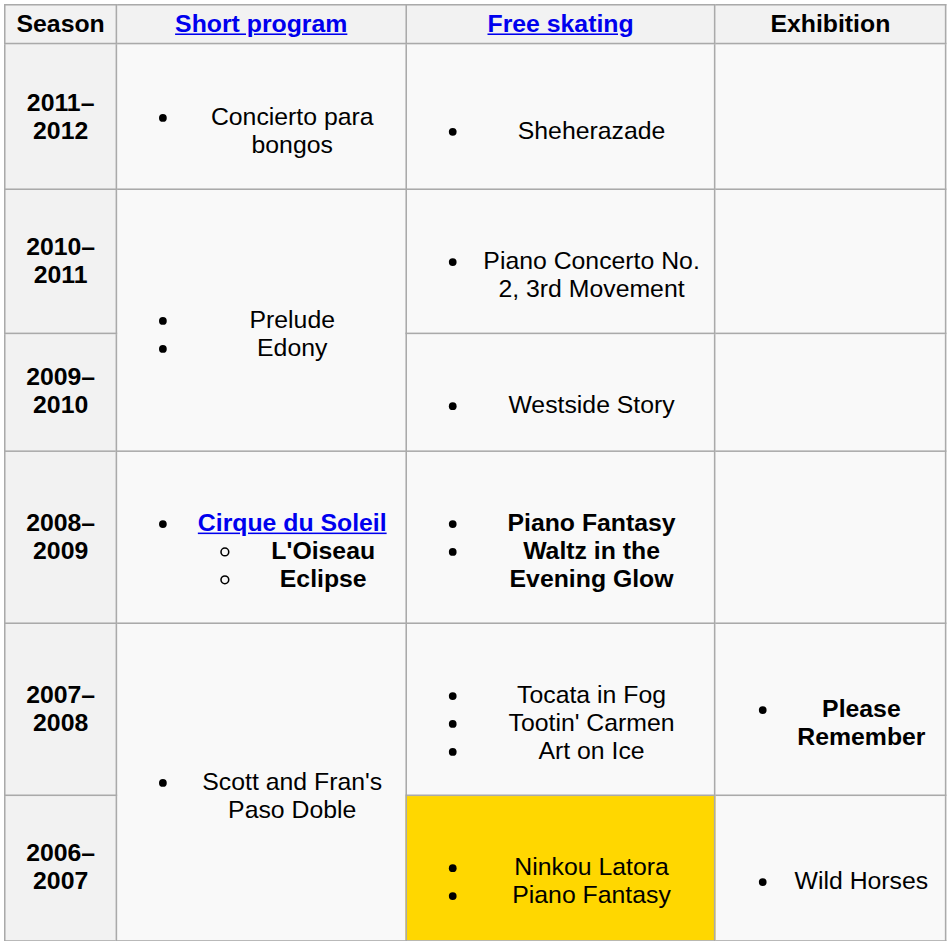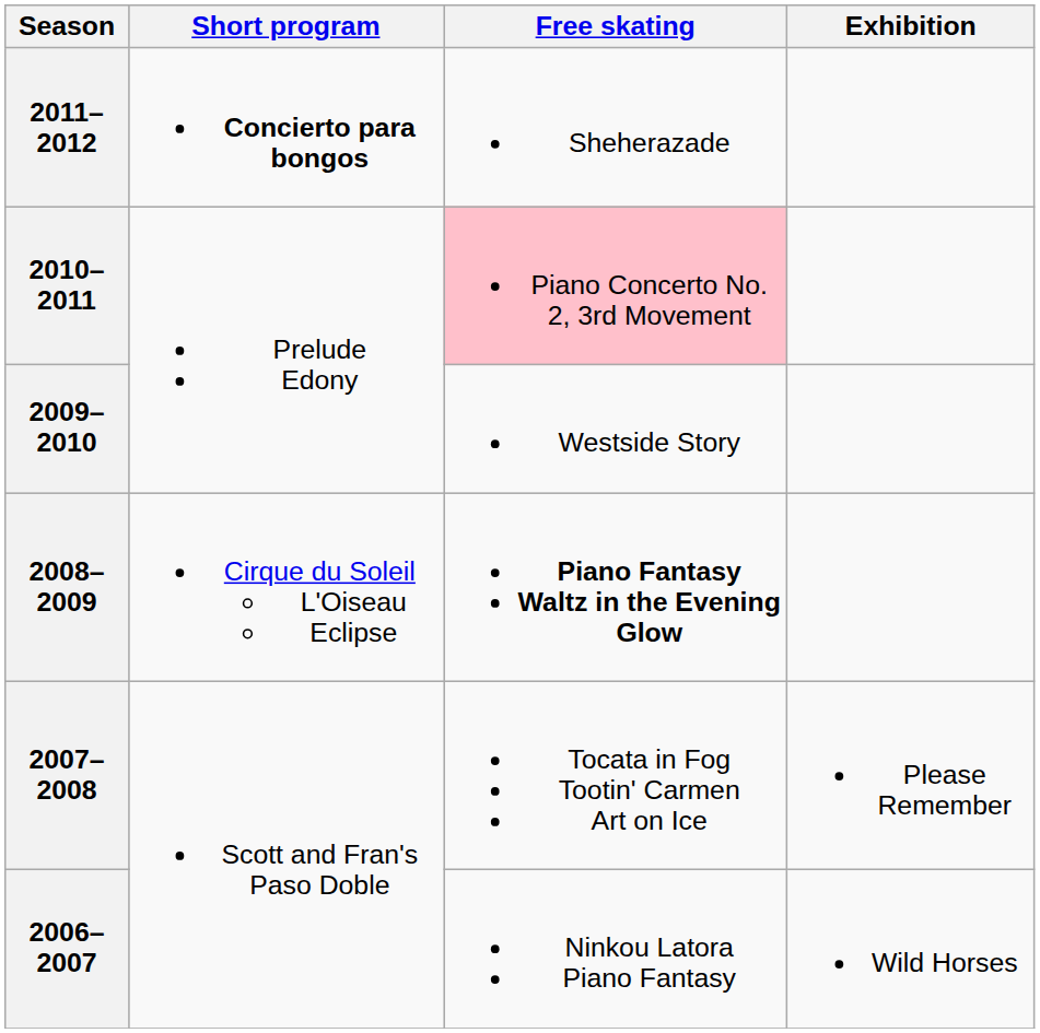2011–2012 | Short program: normal -> bold
2010–2011 | Free skating: no background -> pink background
2008–2009 | Short program: bold -> normal
2007–2008 | Exhibition: bold -> normal
2006–2007 | Free skating: gold background -> no background
